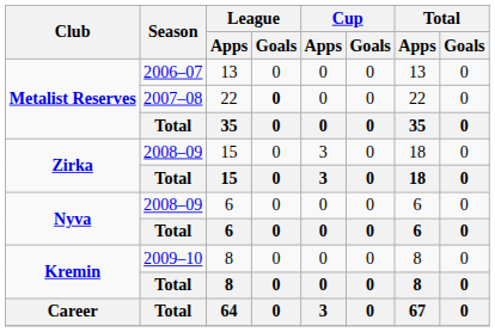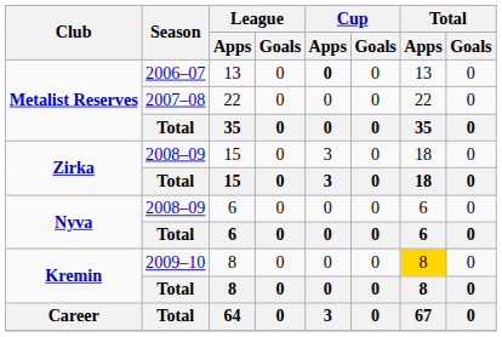row 3 | Cup / Apps: normal -> bold
row 4 | League / Goals: bold -> normal
row 10 | Total / Apps: no background -> gold background
